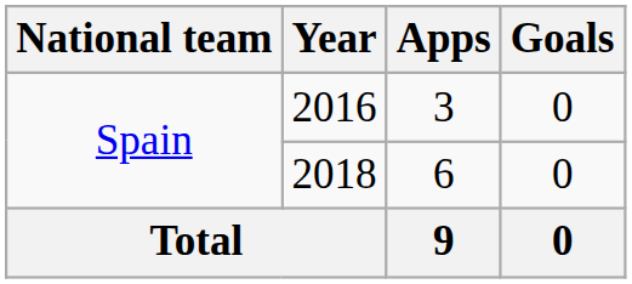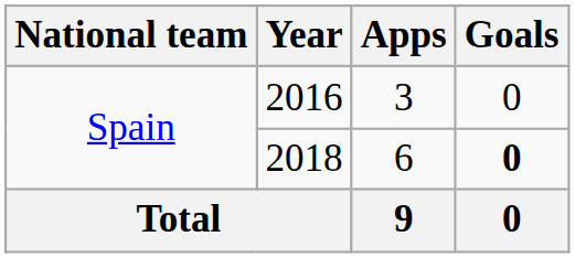2018 | Goals: normal -> bold
